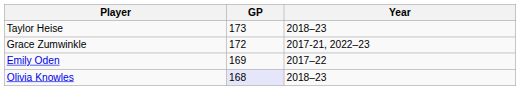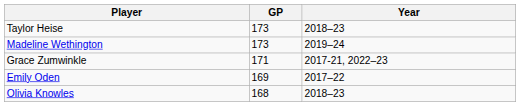+ row: Madeline Wethington | 173 | 2019–24
Grace Zumwinkle | GP: 172 -> 171
Olivia Knowles | GP: lavender background -> no background
